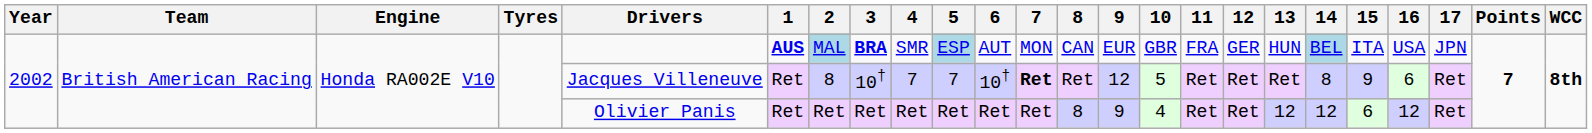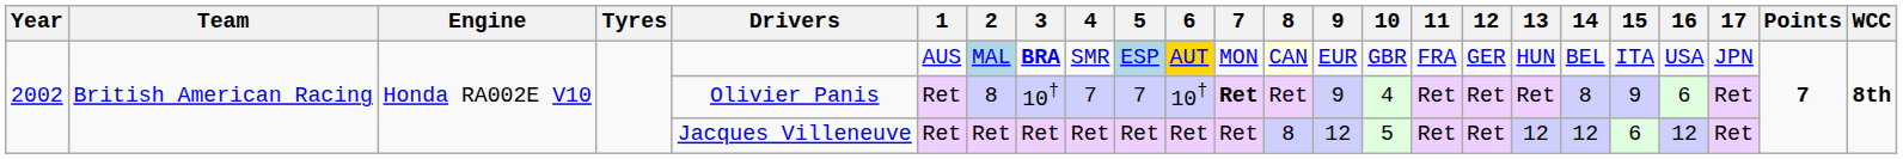row 2 | 1: bold -> normal
row 2 | 6: no background -> gold background
row 2 | 8: no background -> lightyellow background
row 2 | 14: lightblue background -> no background
row 3 | Drivers: Jacques Villeneuve -> Olivier Panis
row 3 | 9: 12 -> 9
row 3 | 10: 5 -> 4
row 4 | Drivers: Olivier Panis -> Jacques Villeneuve
row 4 | 9: 9 -> 12
row 4 | 10: 4 -> 5
